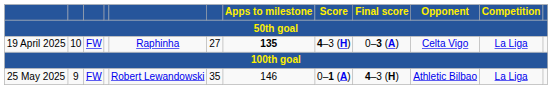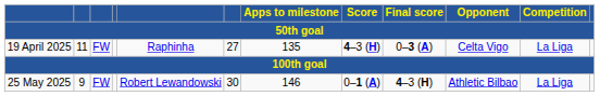19 April 2025 | column 2: 10 -> 11
19 April 2025 | Apps to milestone: bold -> normal
25 May 2025 | column 6: 35 -> 30
